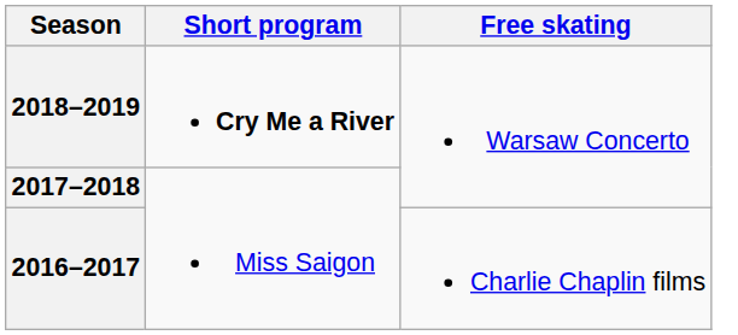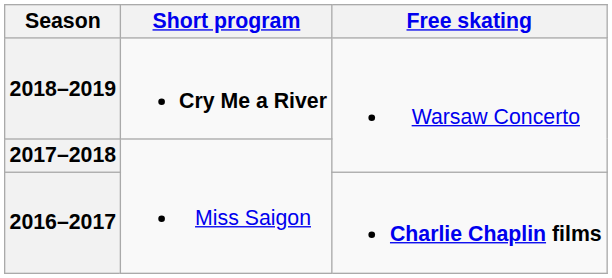2016–2017 | Free skating: normal -> bold
